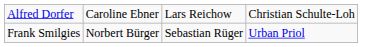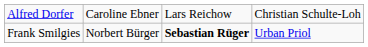Frank Smilgies | column 3: normal -> bold
